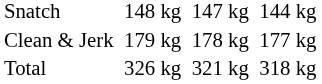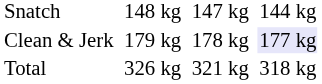Clean & Jerk | column 4: no background -> lavender background
